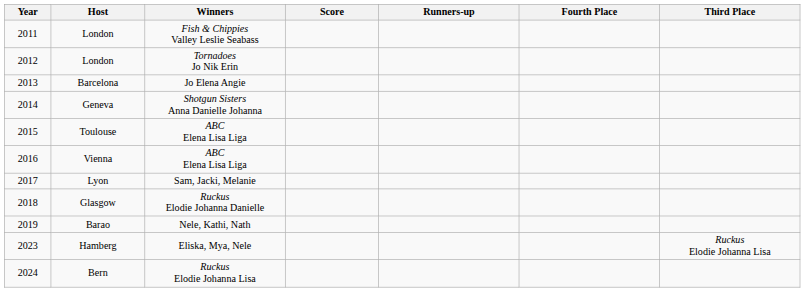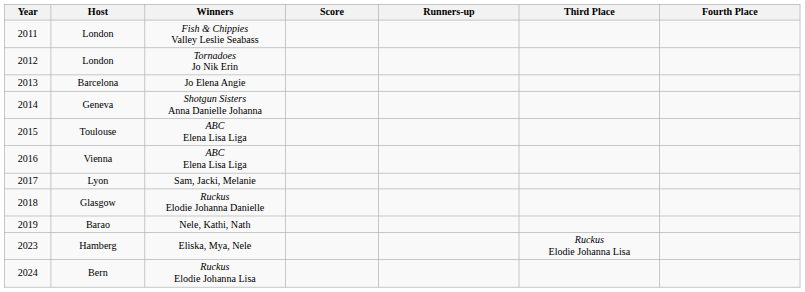columns swapped: Third Place <-> Fourth Place
